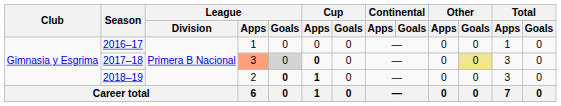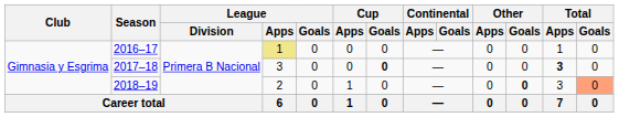2016–17 | League / Apps: no background -> khaki background
2017–18 | League / Apps: lightsalmon background -> no background
2017–18 | League / Goals: lightgrey background -> no background
2017–18 | Cup / Apps: bold -> normal
2017–18 | Cup / Goals: normal -> bold
2017–18 | Other / Goals: khaki background -> no background
2017–18 | Total / Apps: normal -> bold
2018–19 | League / Goals: bold -> normal
2018–19 | Cup / Apps: bold -> normal
2018–19 | Other / Goals: normal -> bold
2018–19 | Total / Goals: no background -> lightsalmon background
